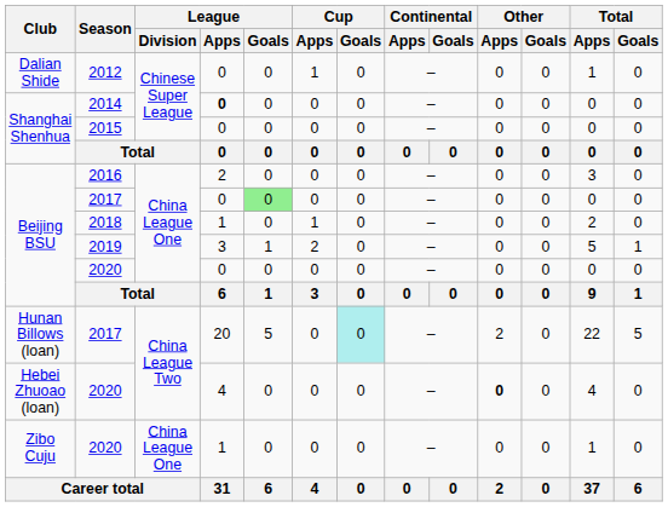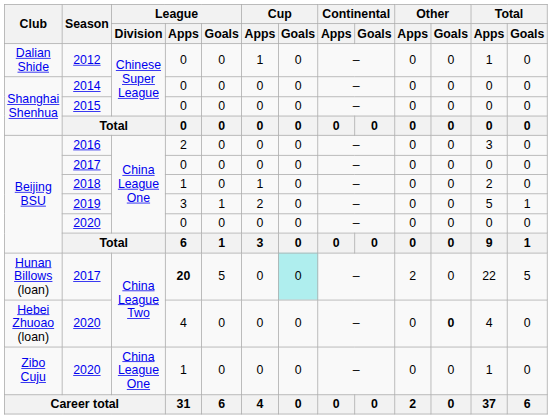2014 | League / Apps: bold -> normal
Beijing BSU / 2017 | League / Goals: lightgreen background -> no background
Hunan Billows (loan) / 2017 | League / Apps: normal -> bold
Hebei Zhuoao (loan) / 2020 | Other / Apps: bold -> normal
Hebei Zhuoao (loan) / 2020 | Other / Goals: normal -> bold
